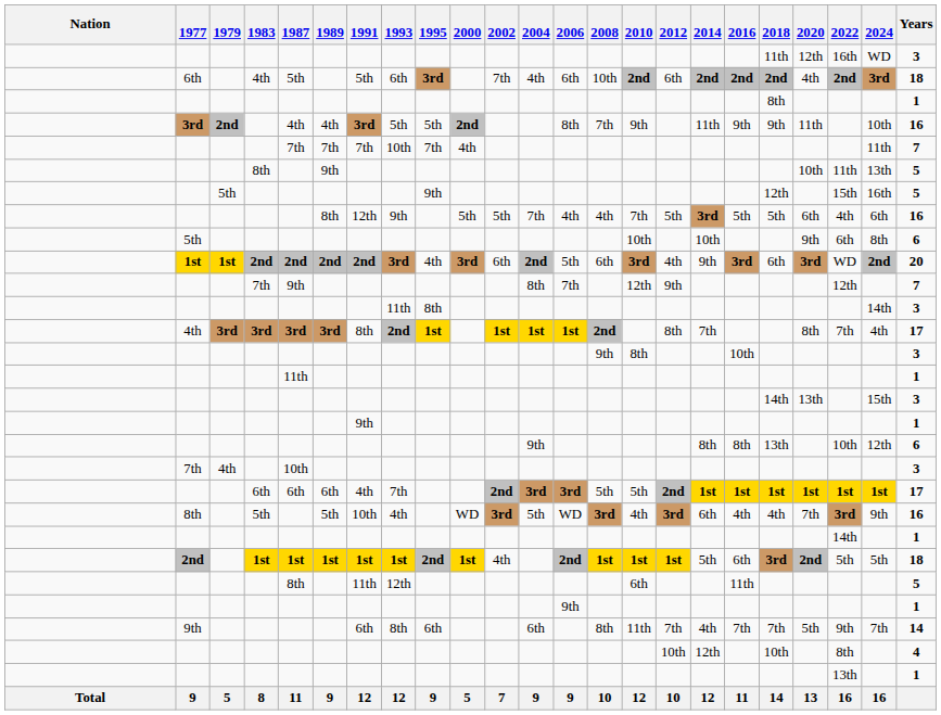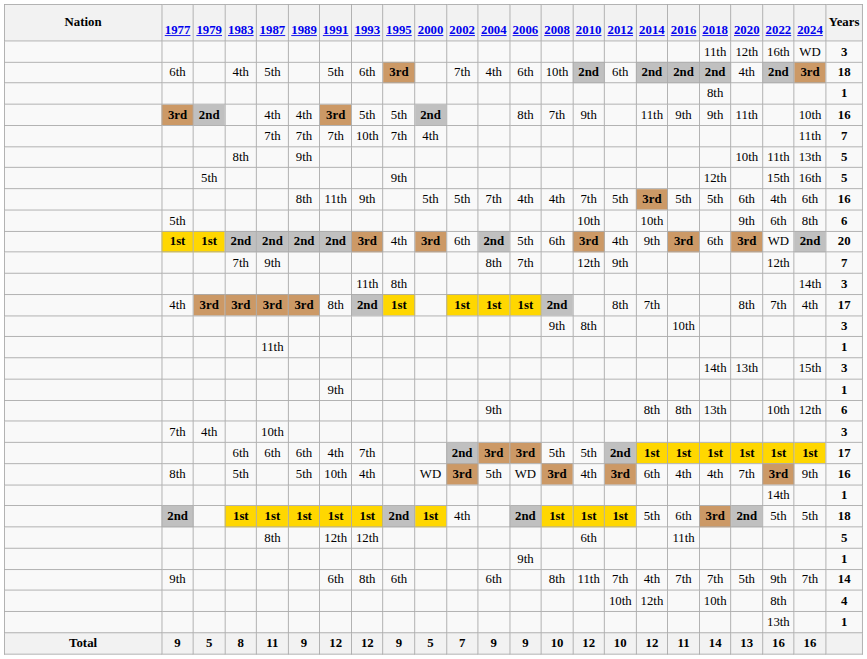row 9 | 1991: 12th -> 11th
row 25 | 1991: 11th -> 12th
